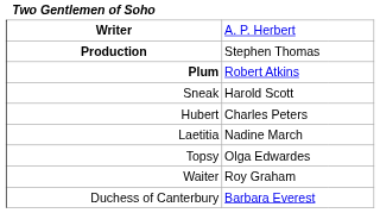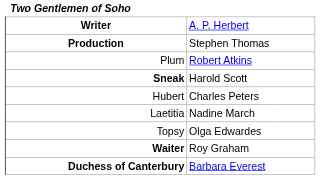Plum | column 2: bold -> normal
Sneak | column 2: normal -> bold
Waiter | column 2: normal -> bold
Duchess of Canterbury | column 2: normal -> bold
